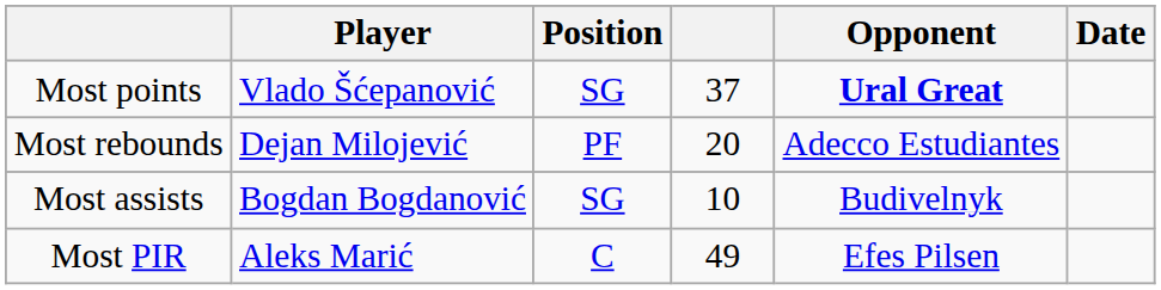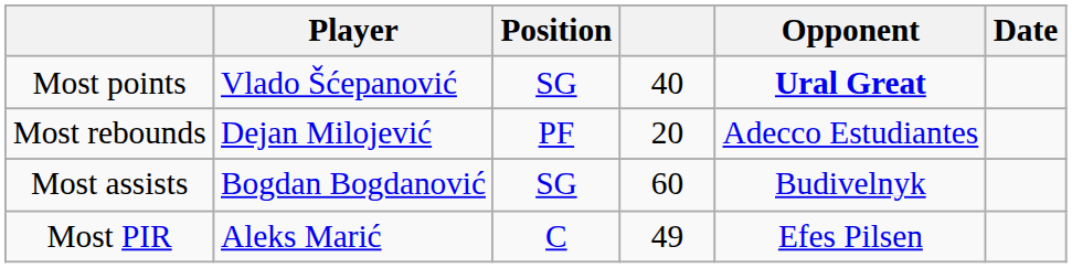Most points | column 4: 37 -> 40
Most assists | column 4: 10 -> 60
